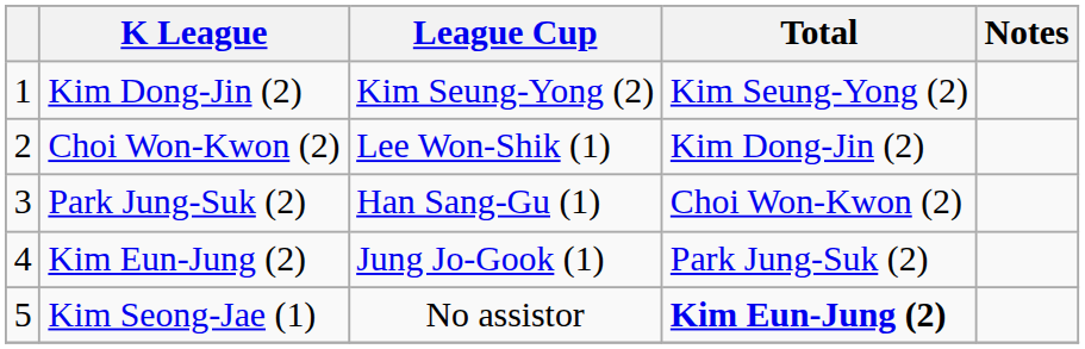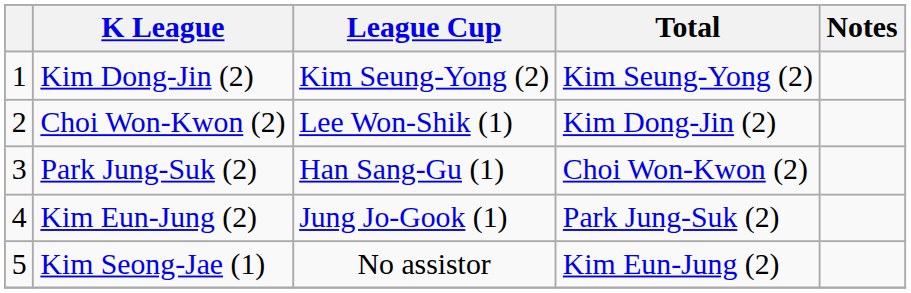Kim Seong-Jae (1) | Total: bold -> normal
